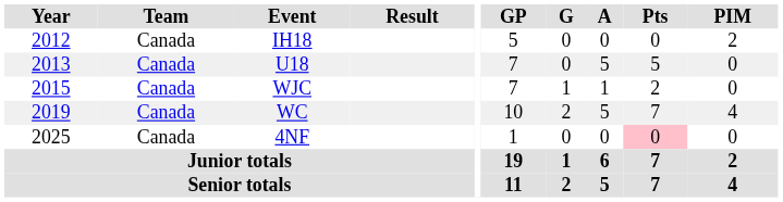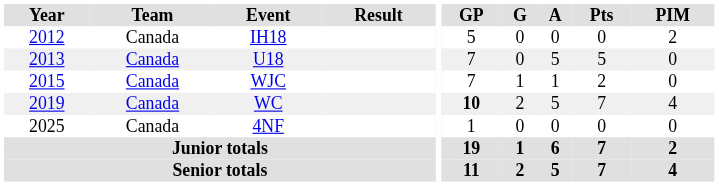WC | GP: normal -> bold
4NF | Pts: pink background -> no background
